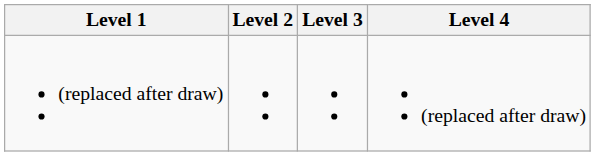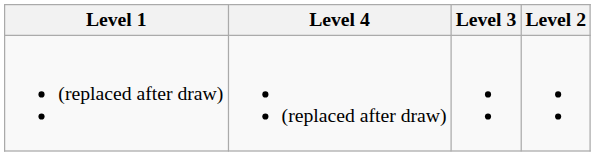columns swapped: Level 2 <-> Level 4
